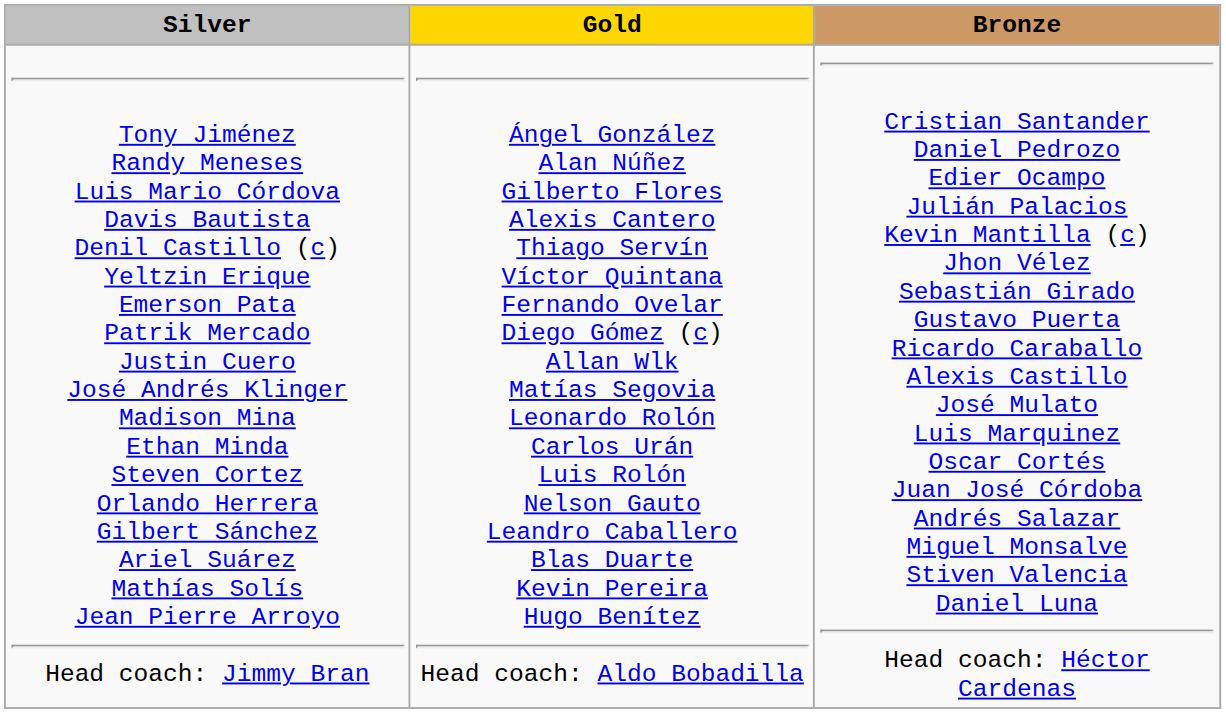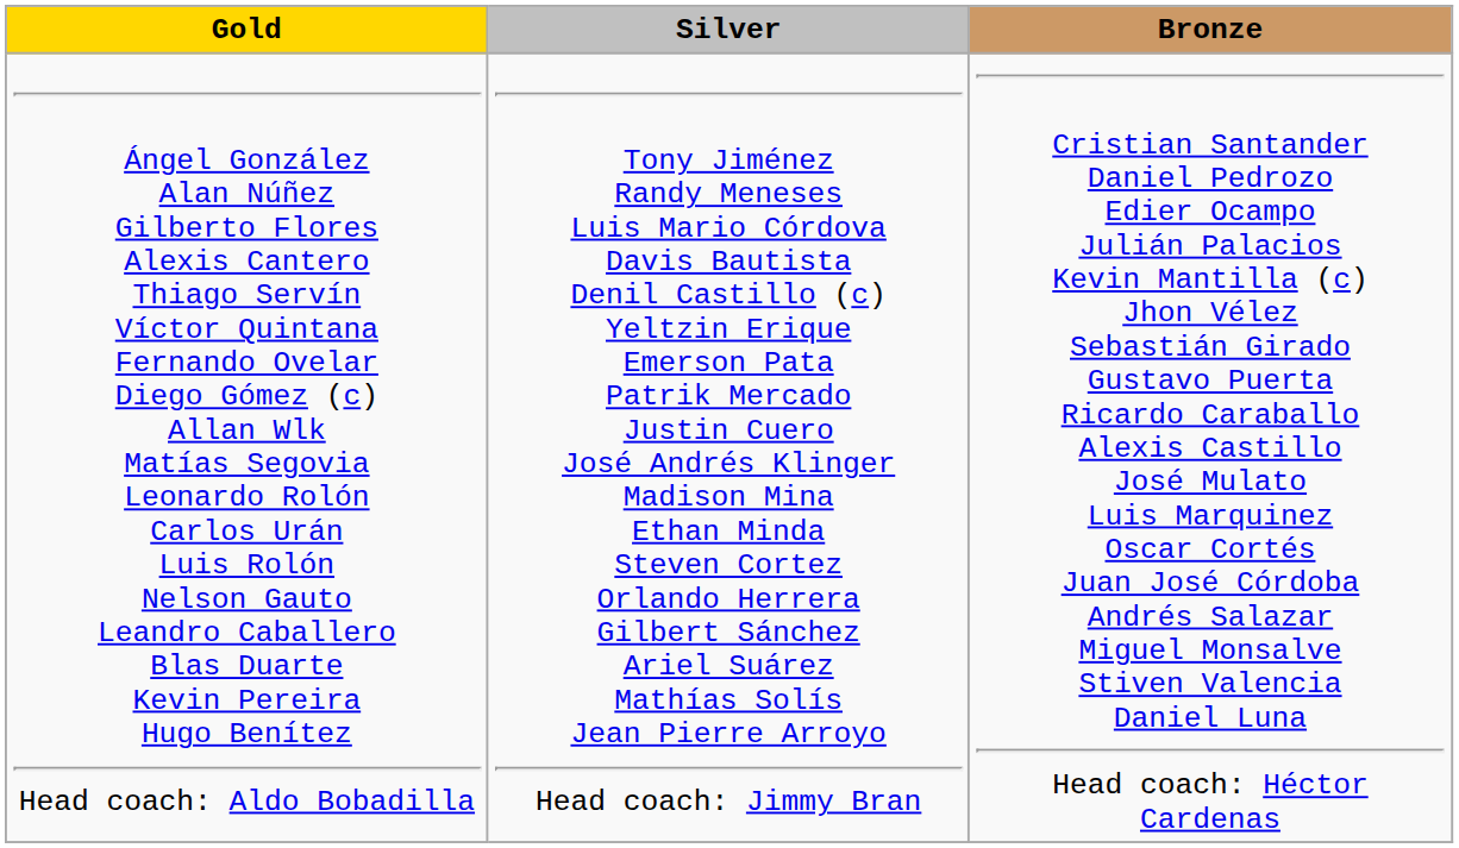columns swapped: Gold <-> Silver
